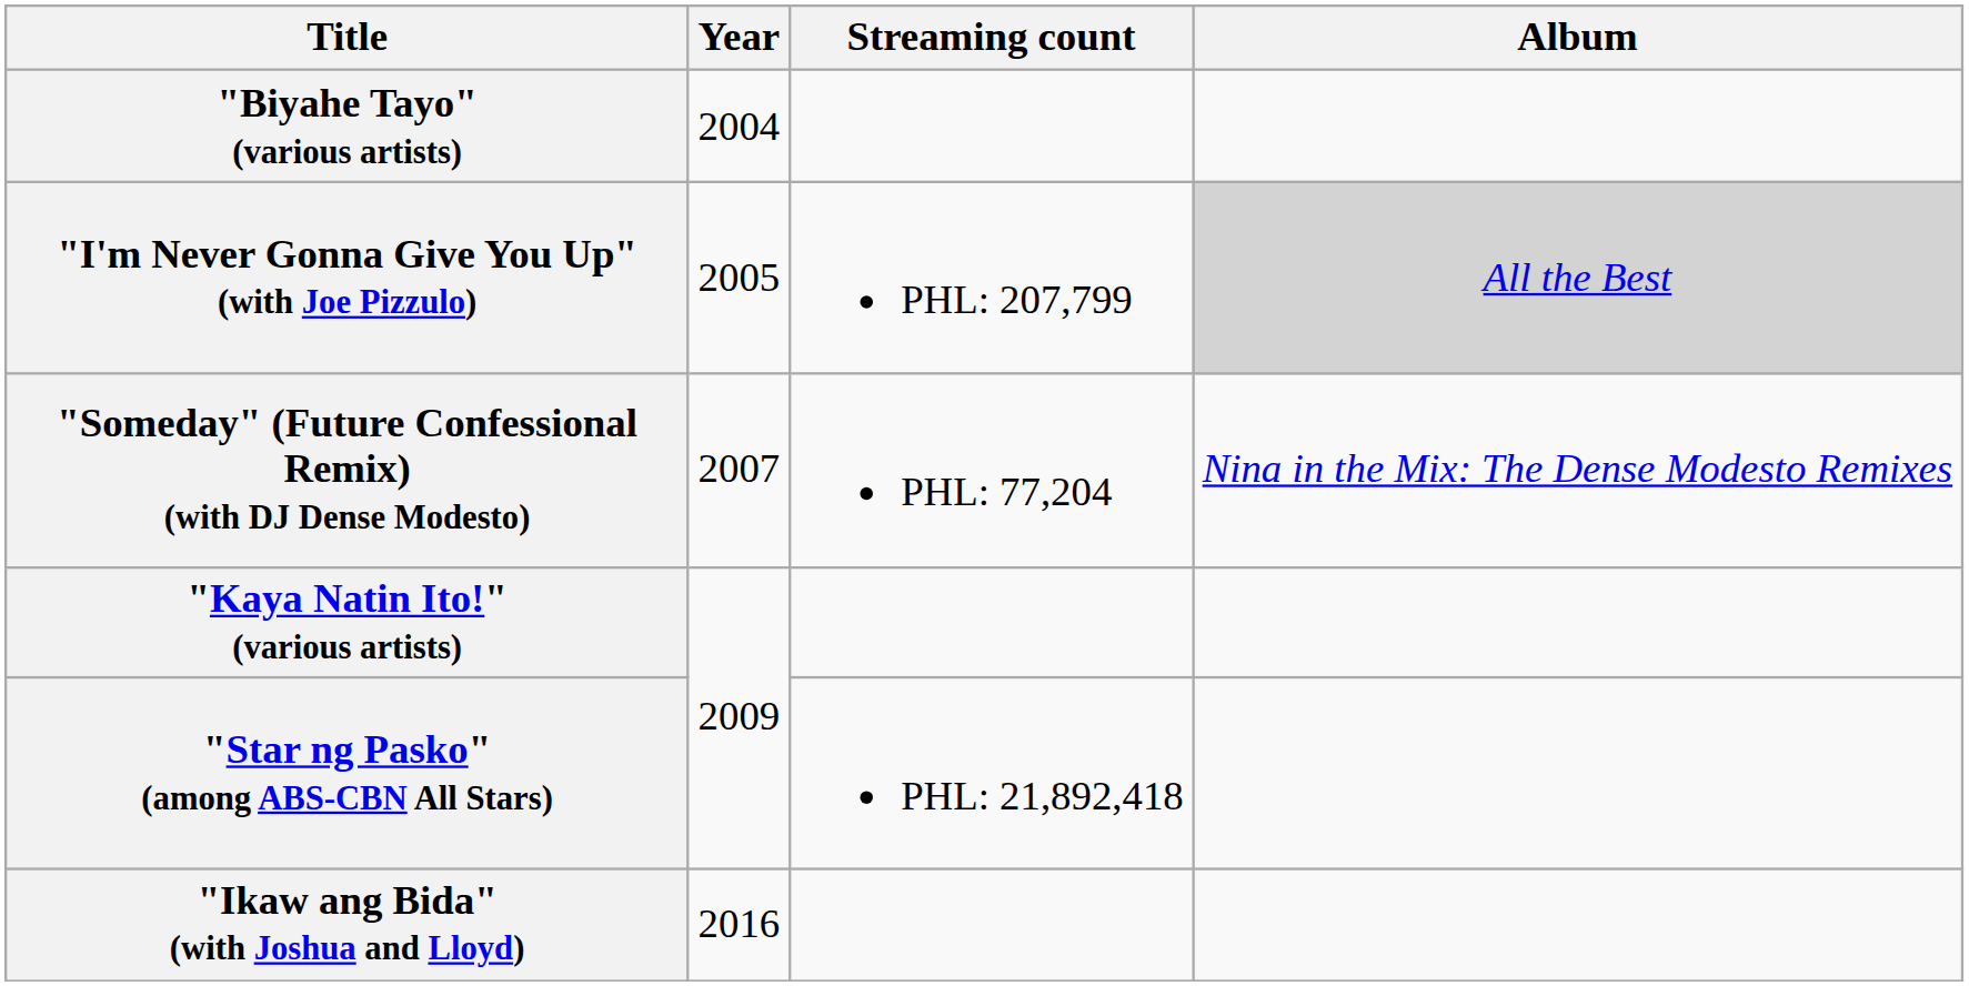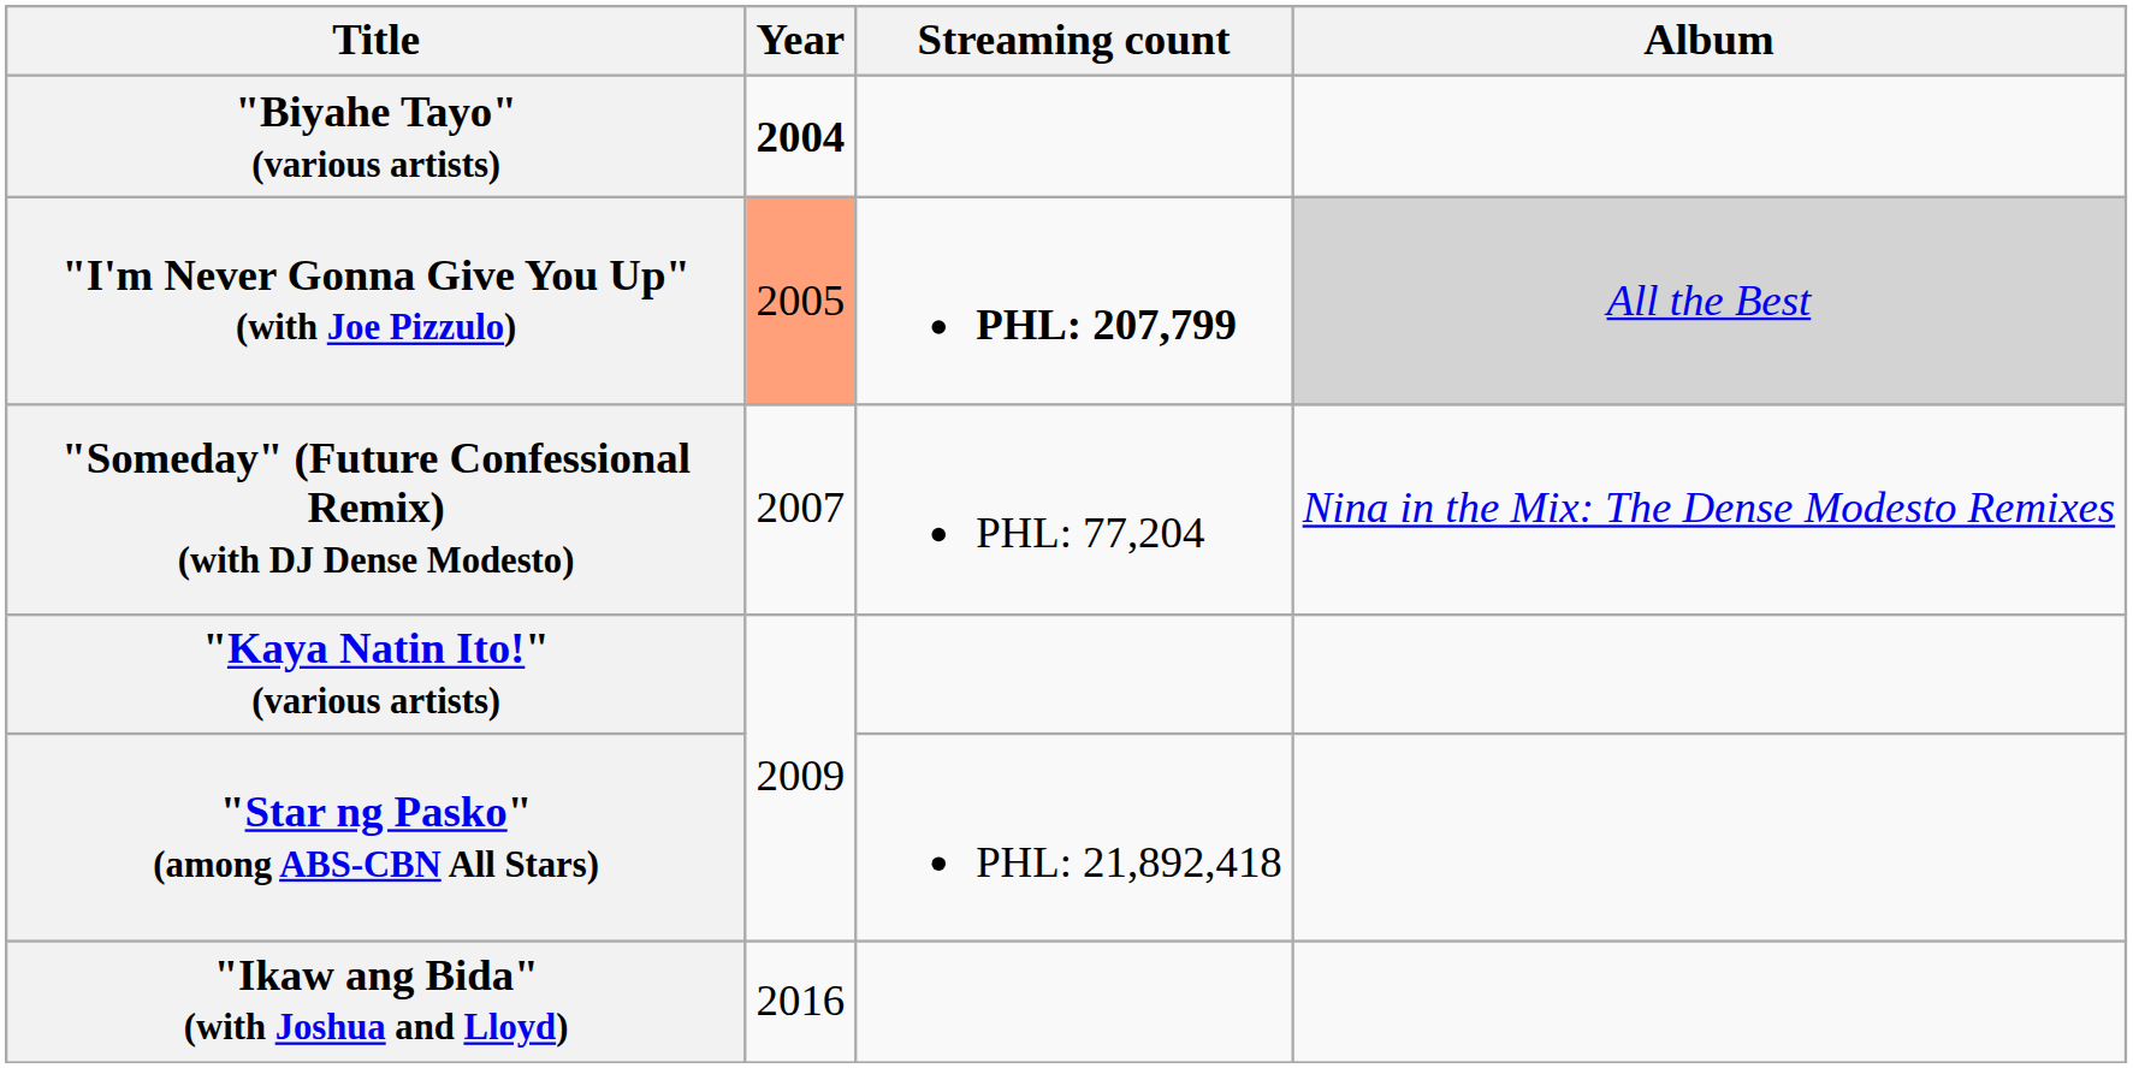"Biyahe Tayo" (various artists) | Year: normal -> bold
"I'm Never Gonna Give You Up" (with Joe Pizzulo) | Year: no background -> lightsalmon background
"I'm Never Gonna Give You Up" (with Joe Pizzulo) | Streaming count: normal -> bold
